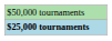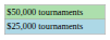row 2 | column 1: bold -> normal
